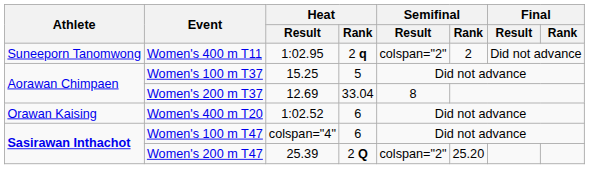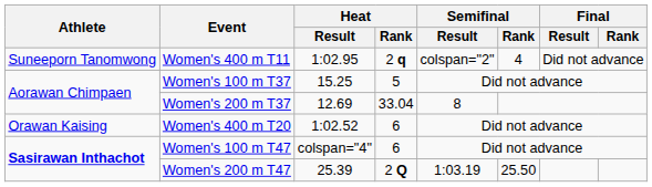Women's 400 m T11 | Semifinal / Rank: 2 -> 4
Women's 200 m T47 | Semifinal / Result: colspan="2" -> 1:03.19
Women's 200 m T47 | Semifinal / Rank: 25.20 -> 25.50
